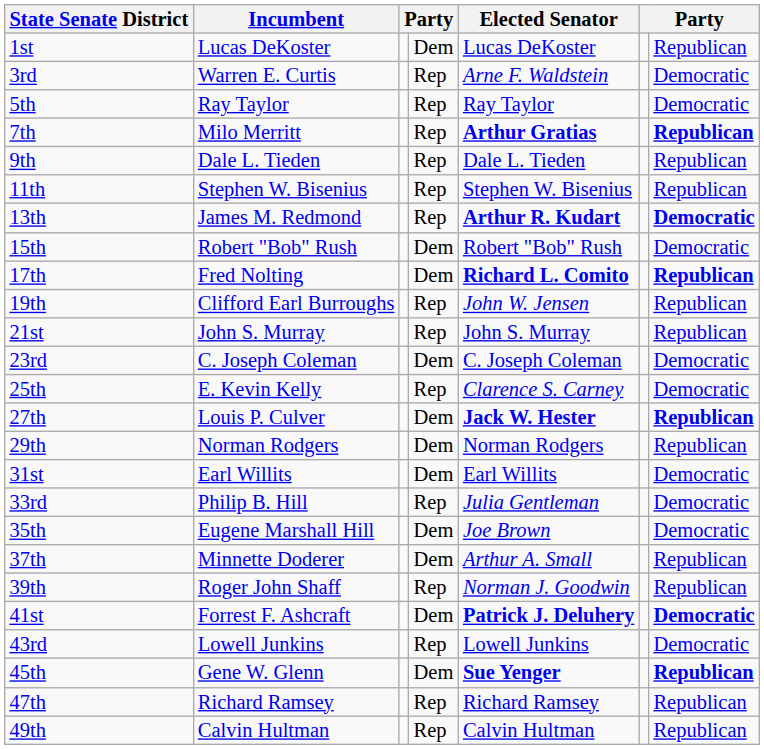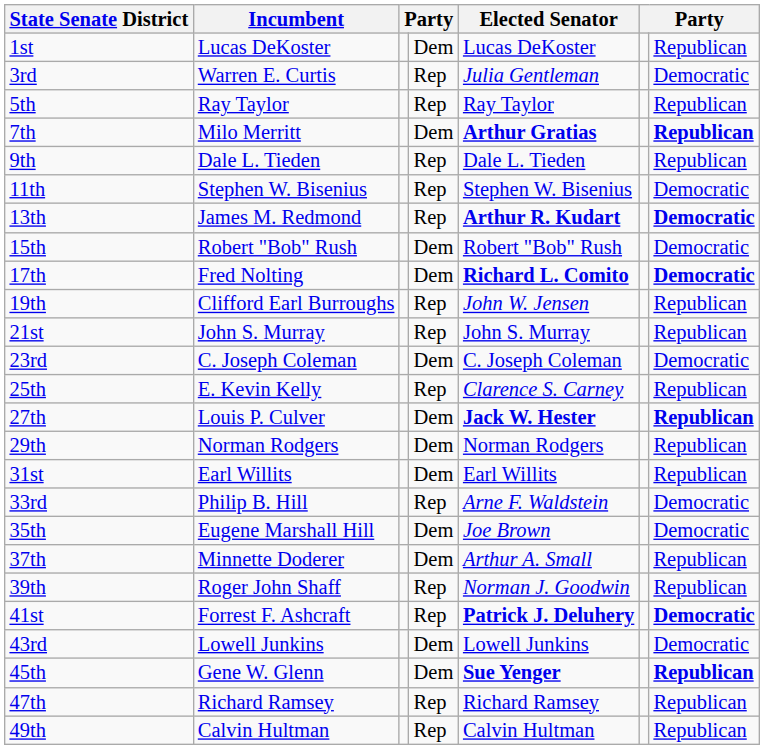3rd | Elected Senator: Arne F. Waldstein -> Julia Gentleman
5th | column 7: Democratic -> Republican
7th | column 4: Rep -> Dem
11th | column 7: Republican -> Democratic
17th | column 7: Republican -> Democratic
25th | column 7: Democratic -> Republican
31st | column 7: Democratic -> Republican
33rd | Elected Senator: Julia Gentleman -> Arne F. Waldstein
41st | column 4: Dem -> Rep
43rd | column 4: Rep -> Dem
